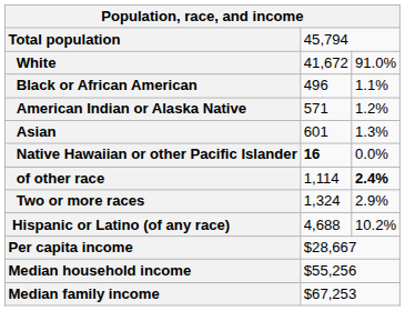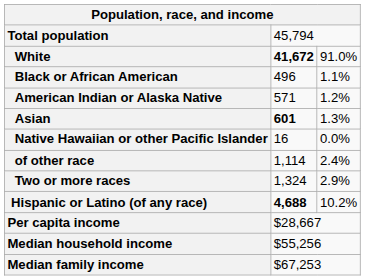White | column 2: normal -> bold
Asian | column 2: normal -> bold
Native Hawaiian or other Pacific Islander | column 2: bold -> normal
of other race | column 3: bold -> normal
Hispanic or Latino (of any race) | column 2: normal -> bold
